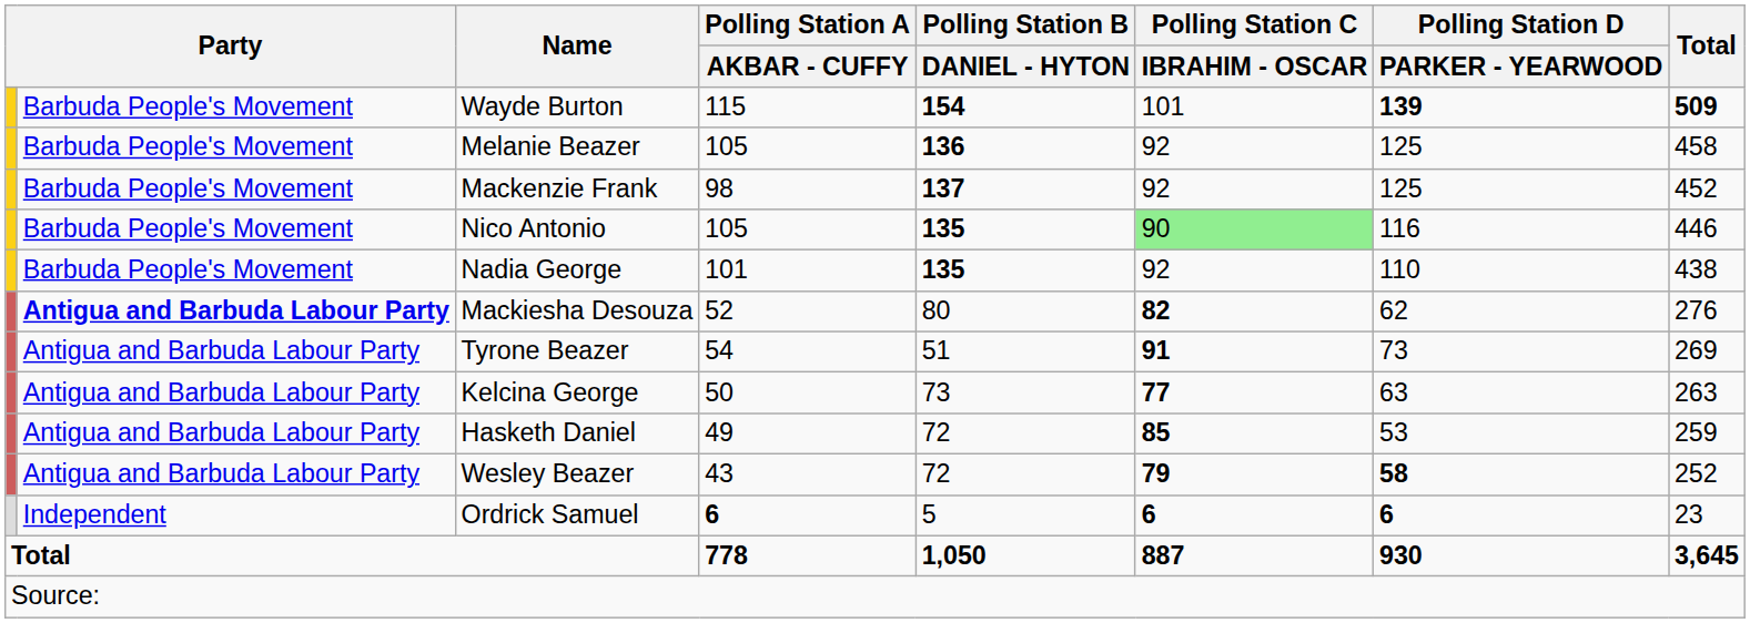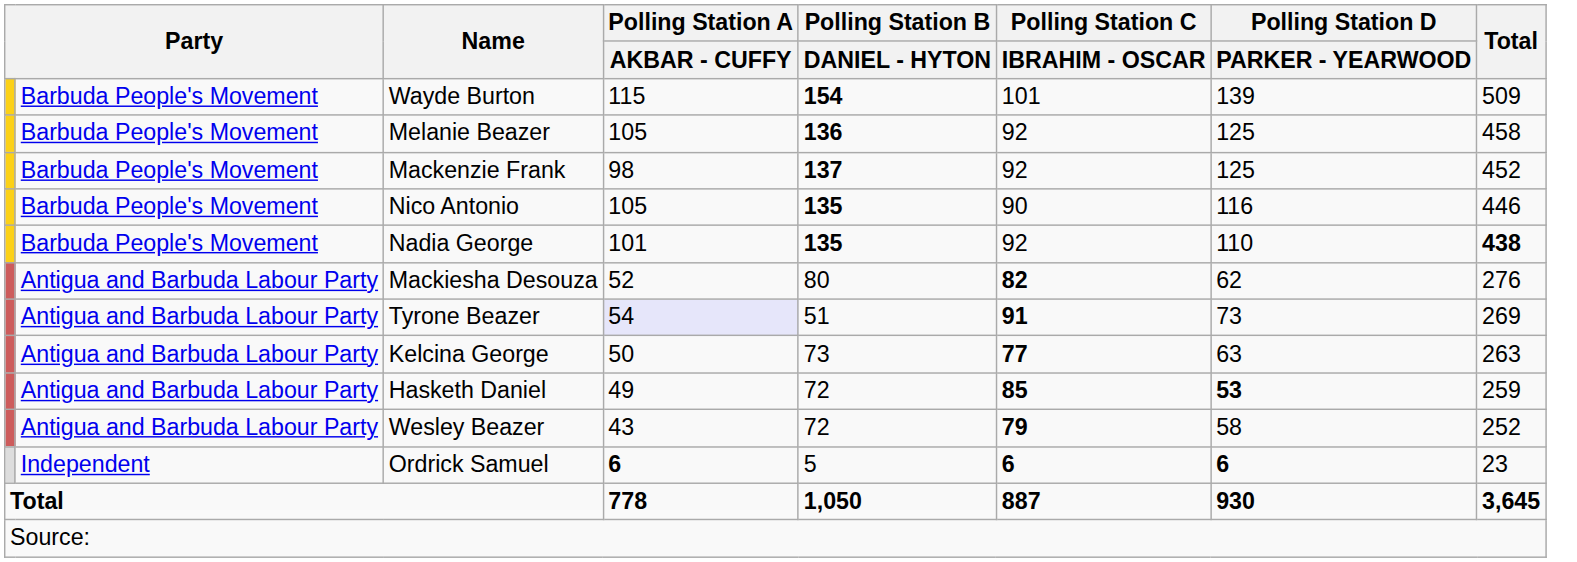Wayde Burton | Polling Station D / PARKER - YEARWOOD: bold -> normal
Wayde Burton | Total: bold -> normal
Nico Antonio | Polling Station C / IBRAHIM - OSCAR: lightgreen background -> no background
Nadia George | Total: normal -> bold
Mackiesha Desouza | column 2: bold -> normal
Tyrone Beazer | Polling Station A / AKBAR - CUFFY: no background -> lavender background
Hasketh Daniel | Polling Station D / PARKER - YEARWOOD: normal -> bold
Wesley Beazer | Polling Station D / PARKER - YEARWOOD: bold -> normal
